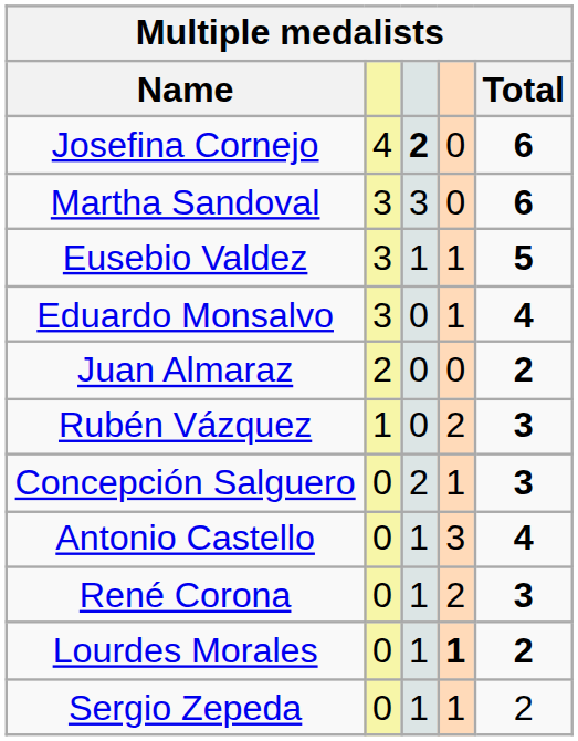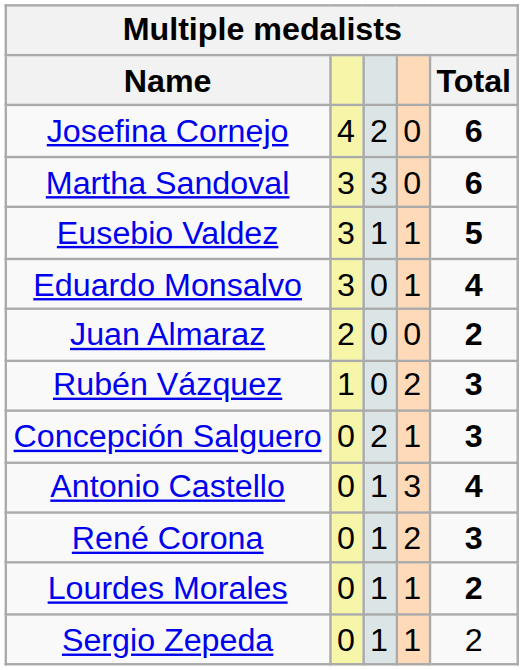Josefina Cornejo | column 3: bold -> normal
Lourdes Morales | column 4: bold -> normal
